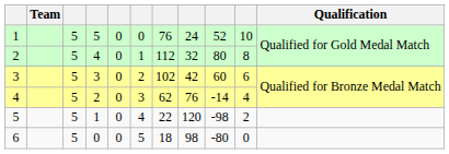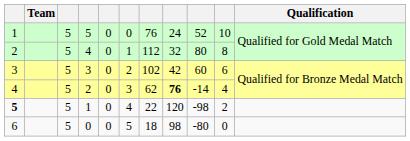row 5 | column 8: normal -> bold
row 6 | column 1: normal -> bold
